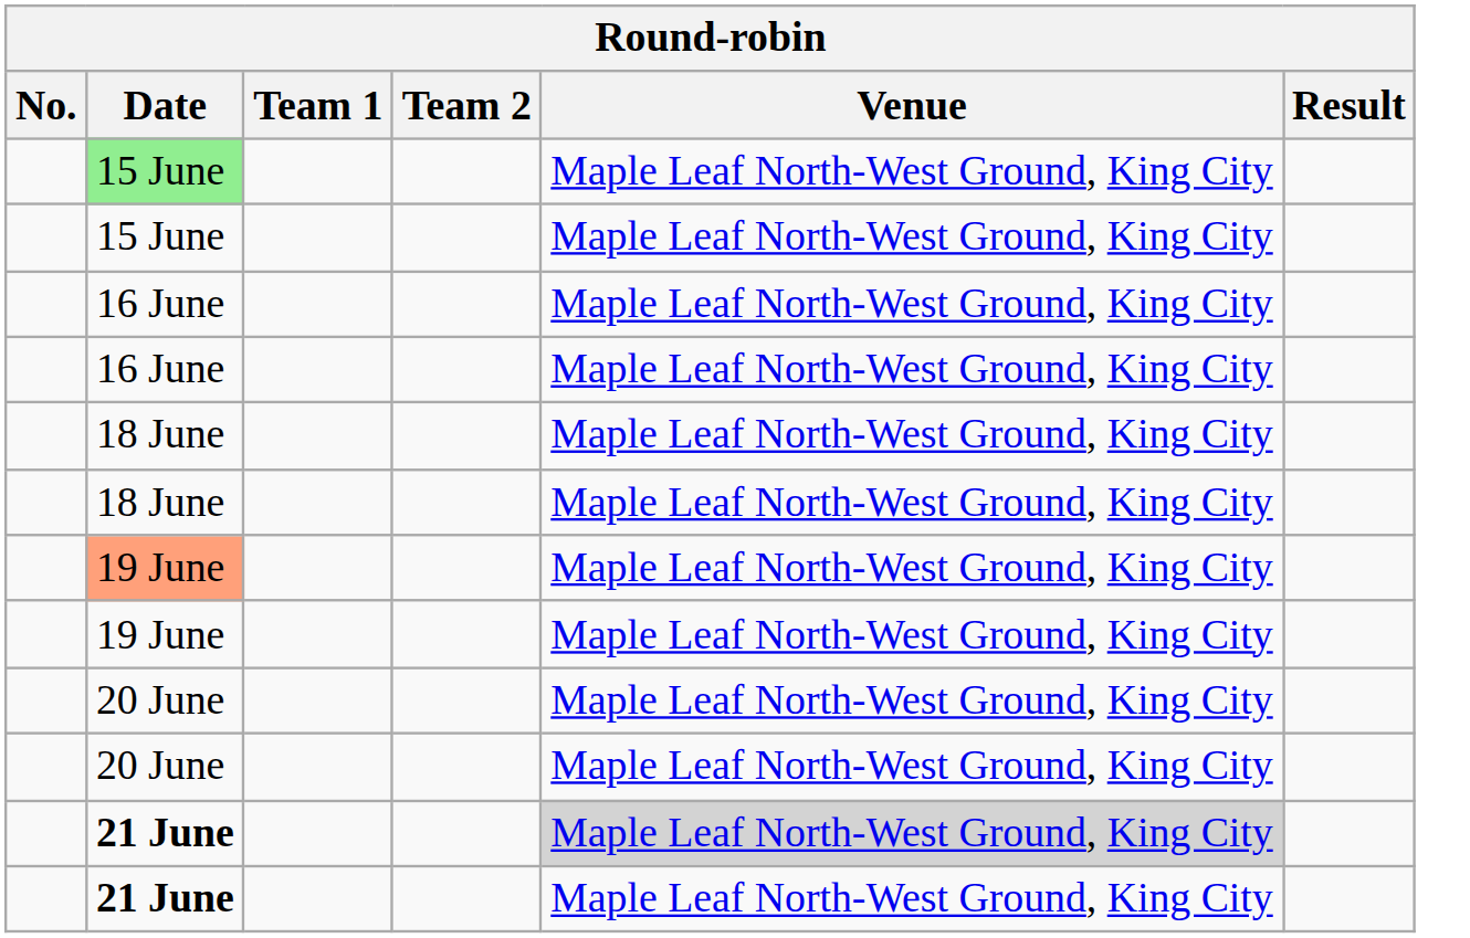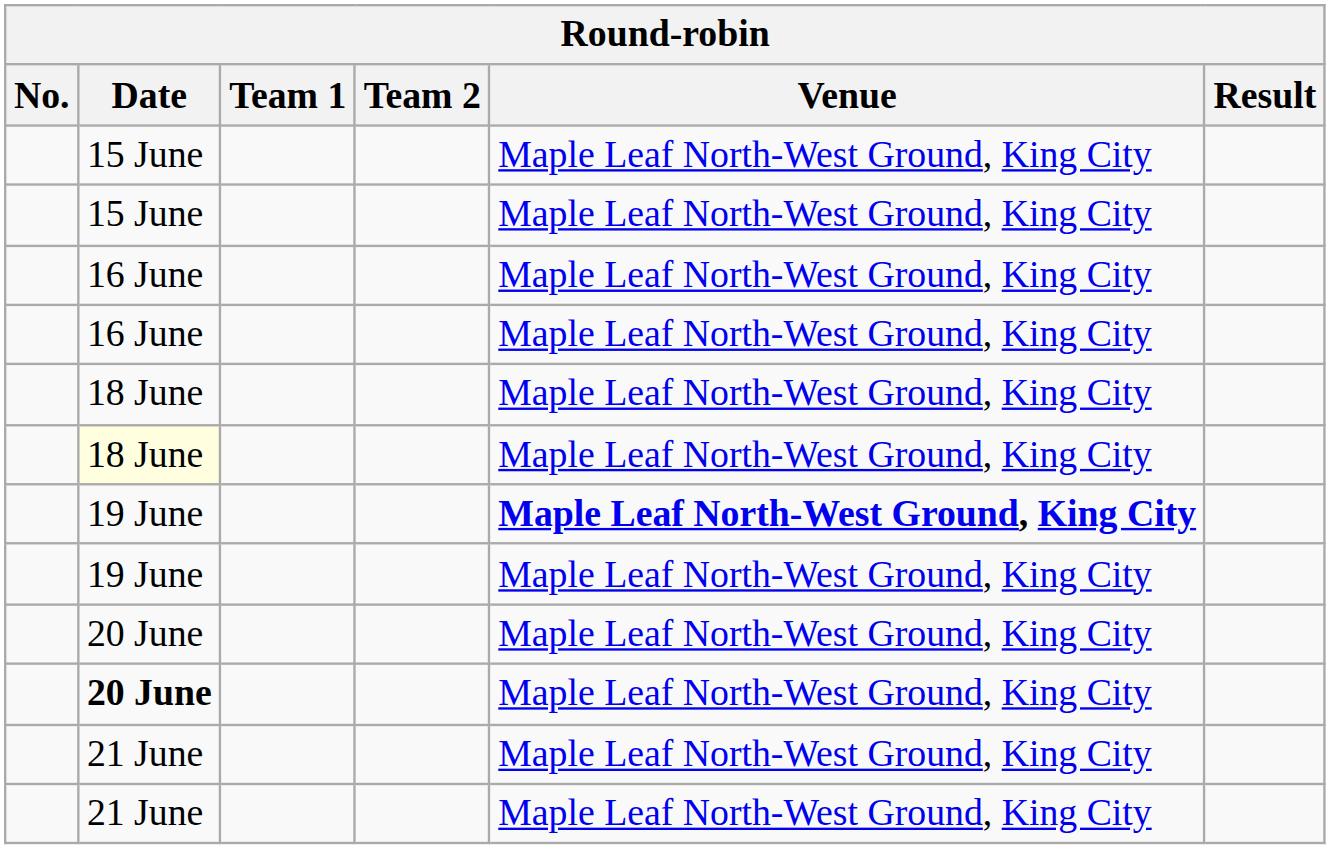row 3 | Date: lightgreen background -> no background
row 8 | Date: no background -> lightyellow background
row 9 | Date: lightsalmon background -> no background
row 9 | Venue: normal -> bold
row 12 | Date: normal -> bold
row 13 | Date: bold -> normal
row 13 | Venue: lightgrey background -> no background
row 14 | Date: bold -> normal
